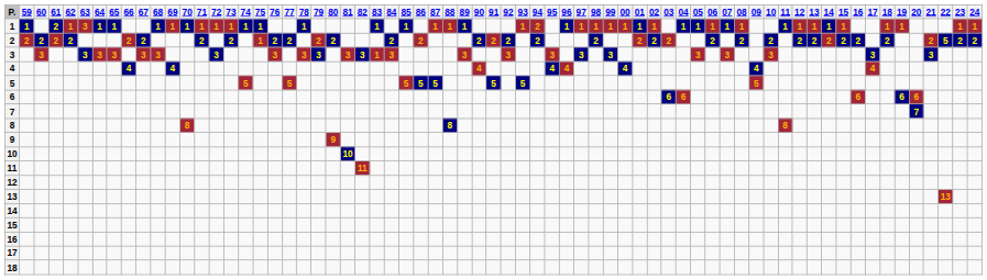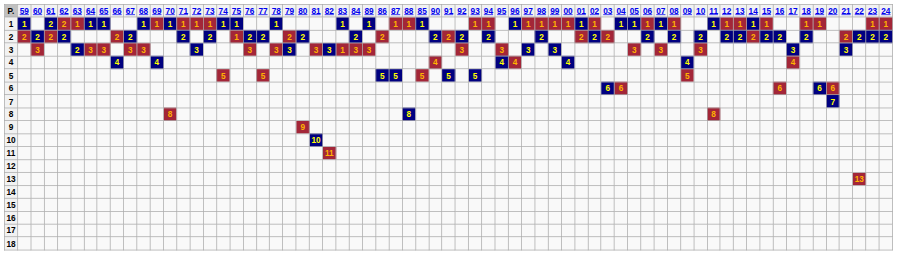columns swapped: 85 <-> 89
row 2 | 62: 1 -> 2
row 2 | 63: 3 -> 1
row 2 | 94: 2 -> 1
row 3 | 22: 5 -> 2
row 4 | 63: 3 -> 2
